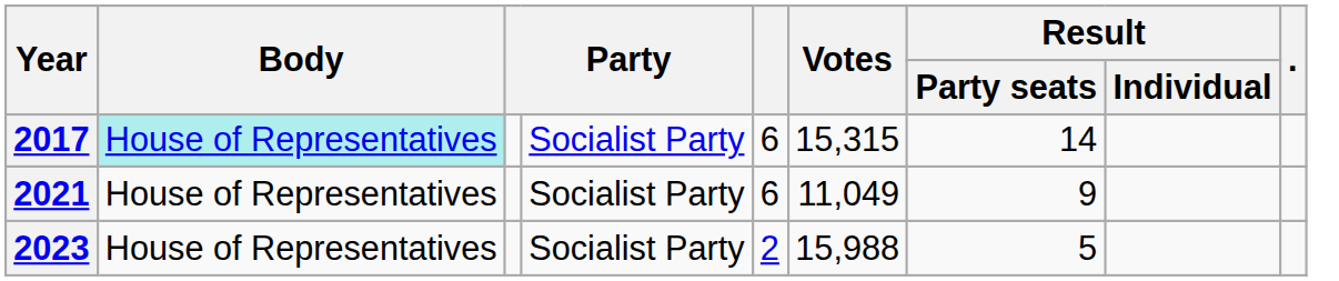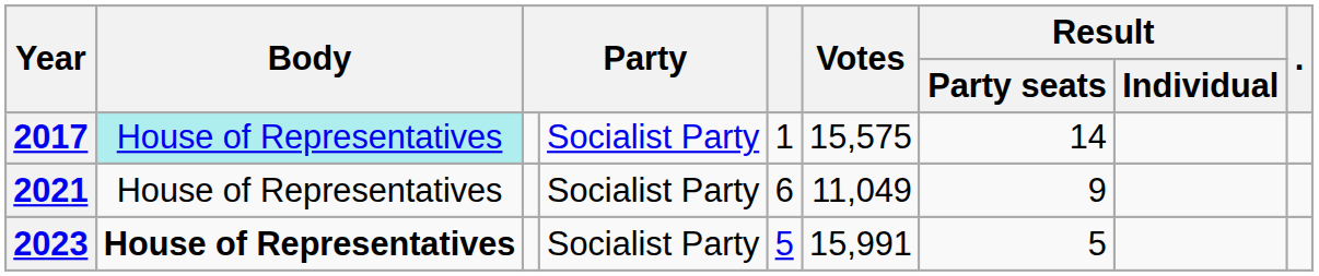2017 | column 5: 6 -> 1
2017 | Votes: 15,315 -> 15,575
2023 | Body: normal -> bold
2023 | column 5: 2 -> 5
2023 | Votes: 15,988 -> 15,991
